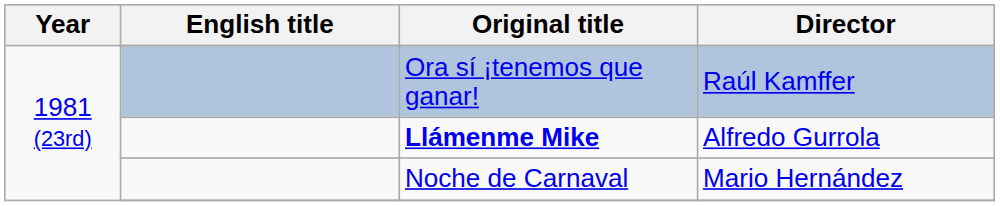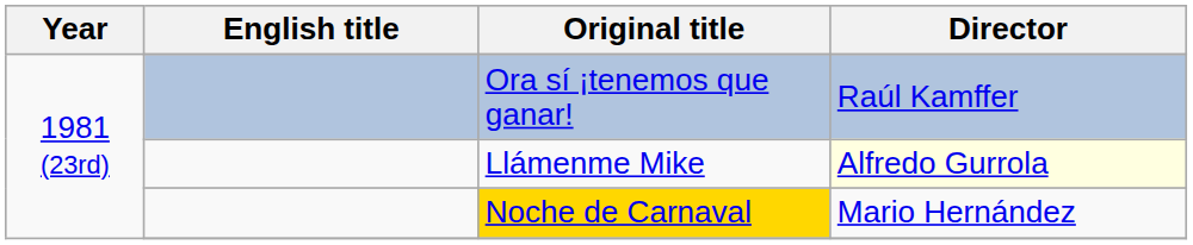Llámenme Mike | Original title: bold -> normal
Llámenme Mike | Director: no background -> lightyellow background
Noche de Carnaval | Original title: no background -> gold background
